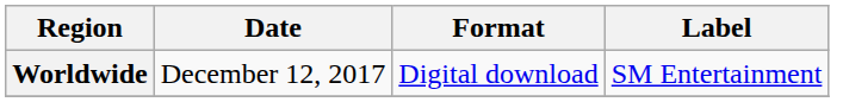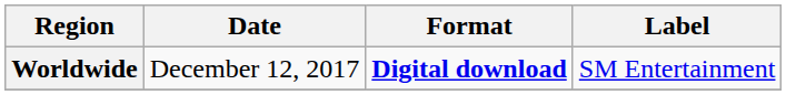Worldwide | Format: normal -> bold
